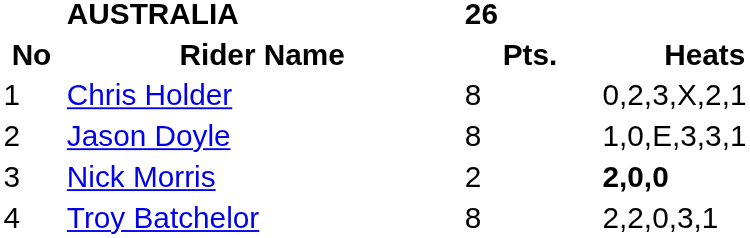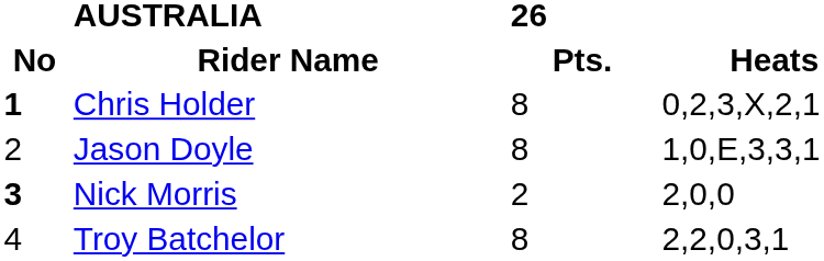Chris Holder | No: normal -> bold
Nick Morris | No: normal -> bold
Nick Morris | Heats: bold -> normal
